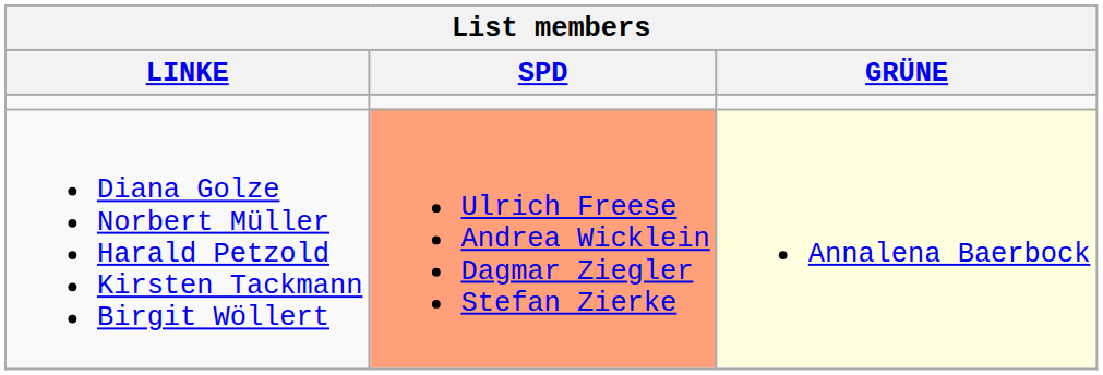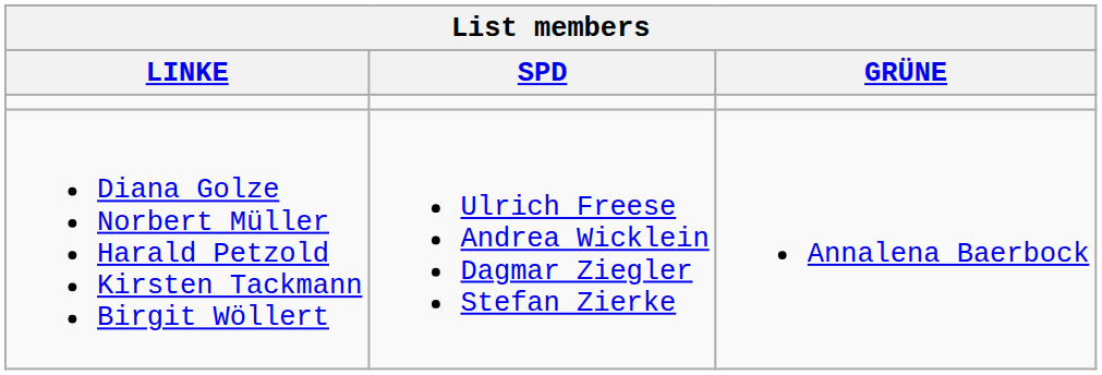row 4 | SPD: lightsalmon background -> no background
row 4 | GRÜNE: lightyellow background -> no background
